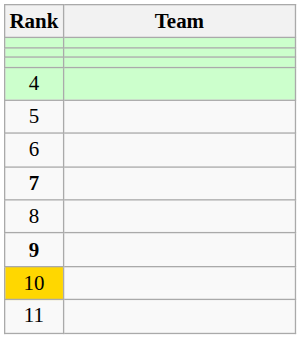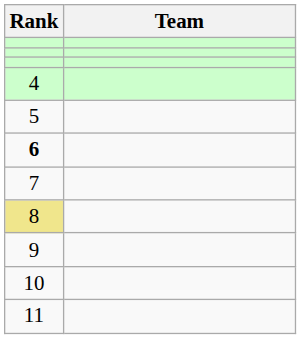row 7 | Rank: normal -> bold
row 8 | Rank: bold -> normal
row 9 | Rank: no background -> khaki background
row 10 | Rank: bold -> normal
row 11 | Rank: gold background -> no background
